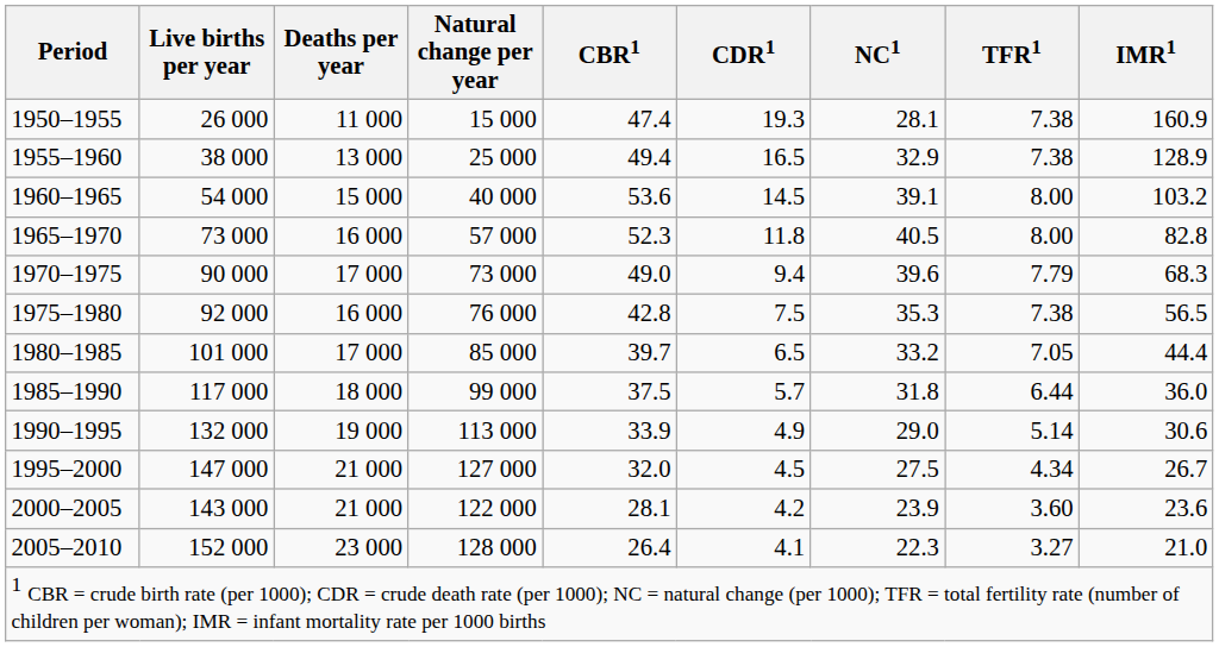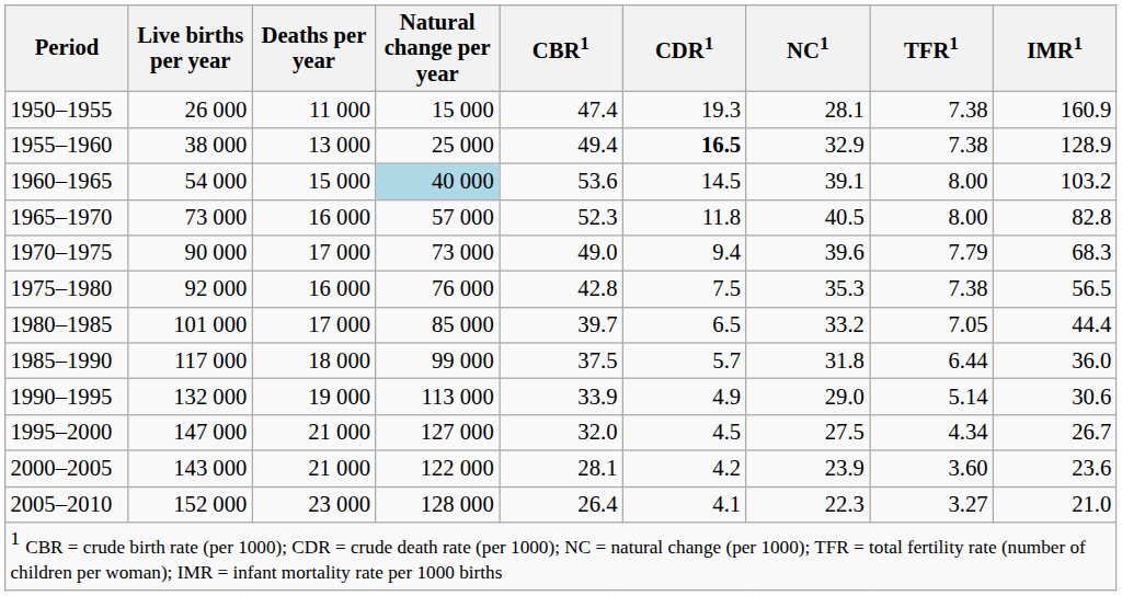1955–1960 | CDR1: normal -> bold
1960–1965 | Natural change per year: no background -> lightblue background
